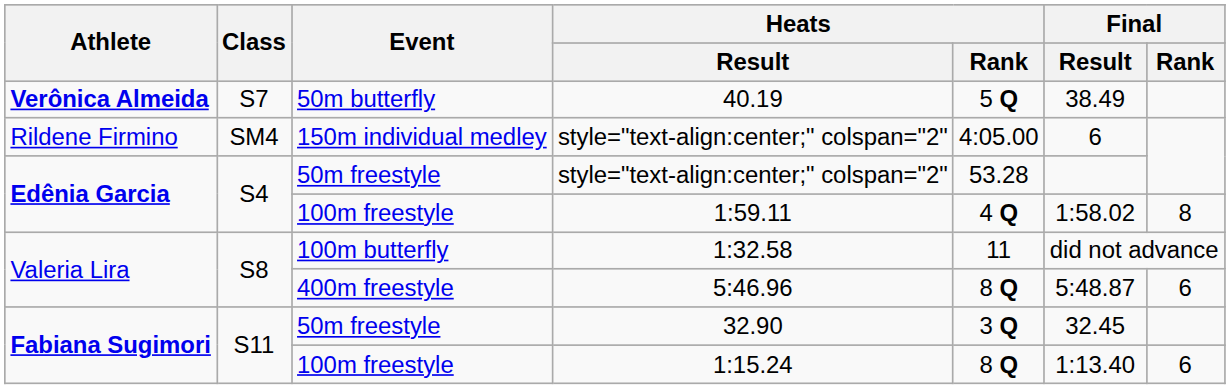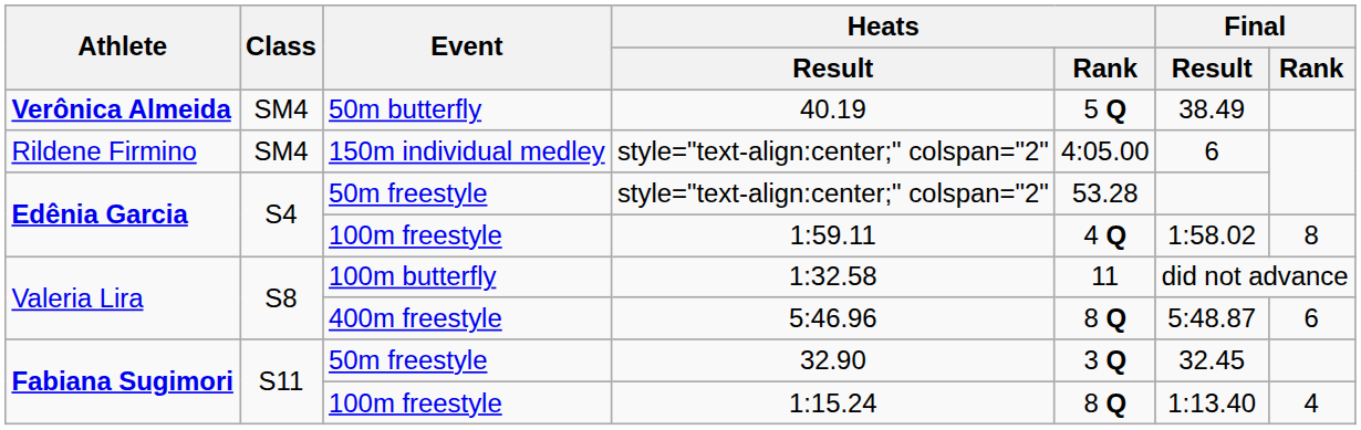40.19 | Class: S7 -> SM4
1:15.24 | Final / Rank: 6 -> 4
